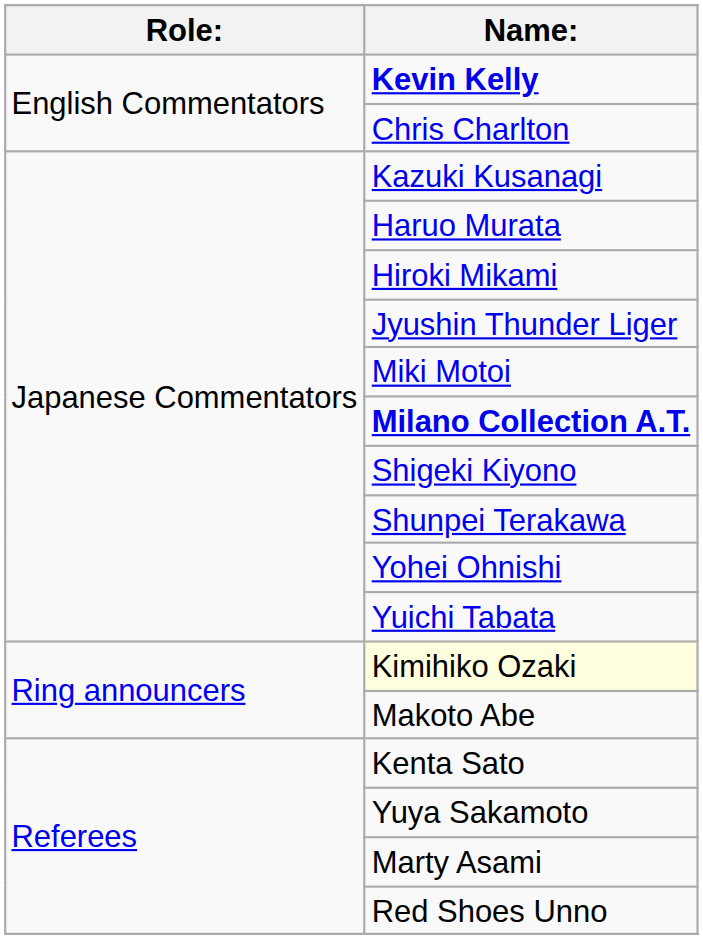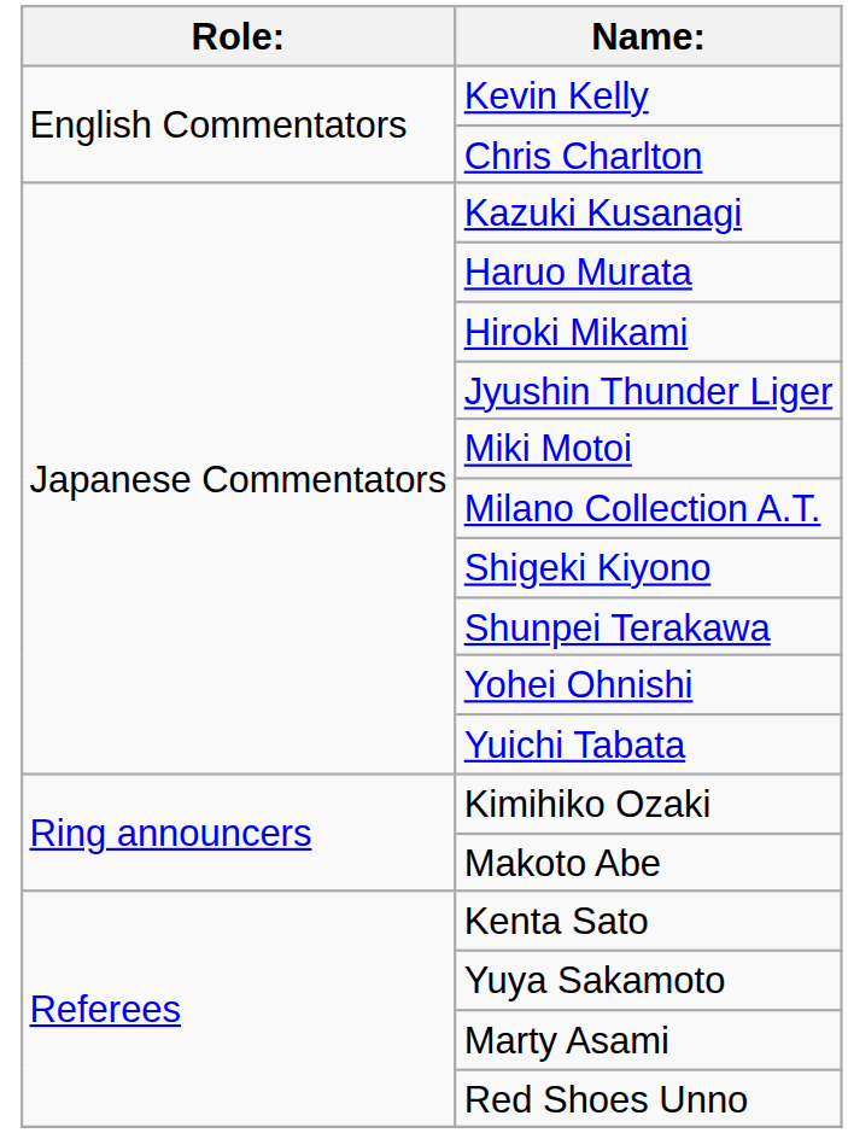Kevin Kelly | Name:: bold -> normal
Milano Collection A.T. | Name:: bold -> normal
Kimihiko Ozaki | Name:: lightyellow background -> no background
